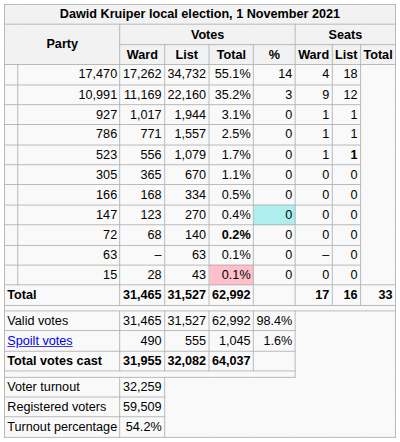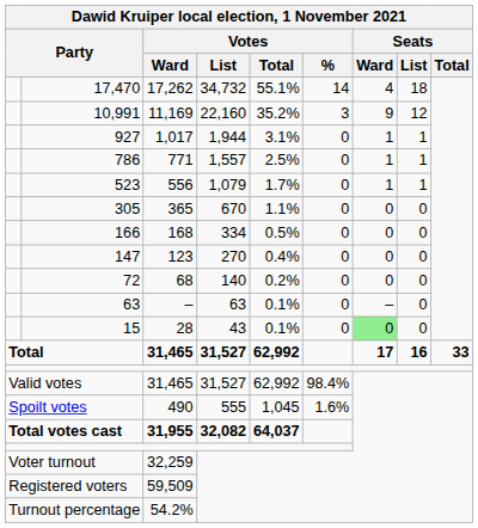523 | Seats / List: bold -> normal
147 | Votes / %: paleturquoise background -> no background
72 | Votes / Total: bold -> normal
15 | Votes / Total: pink background -> no background
15 | Seats / Ward: no background -> lightgreen background
